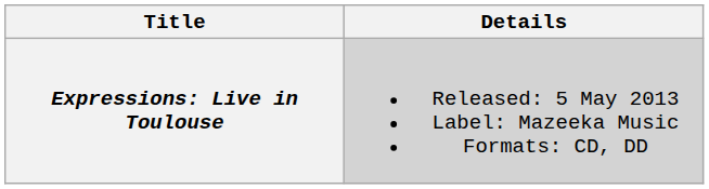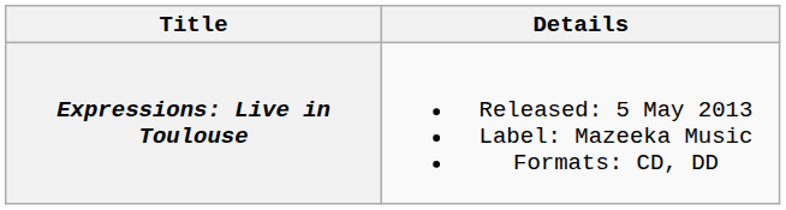Expressions: Live in Toulouse | Details: lightgrey background -> no background
